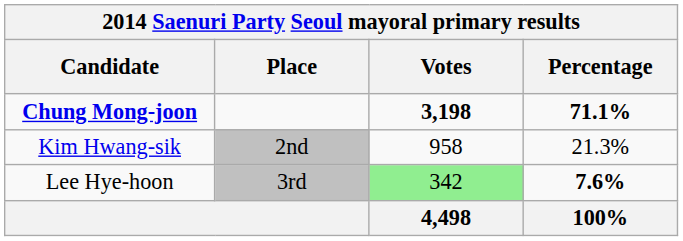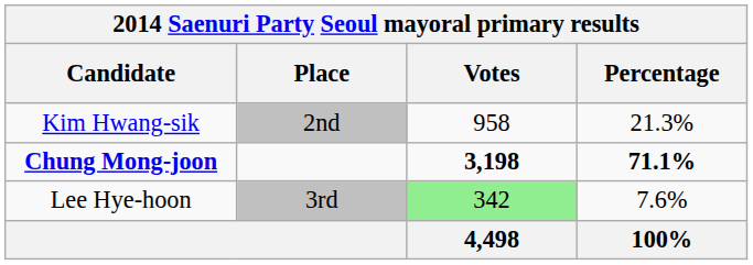rows swapped: Chung Mong-joon <-> Kim Hwang-sik
Lee Hye-hoon | Percentage: bold -> normal
